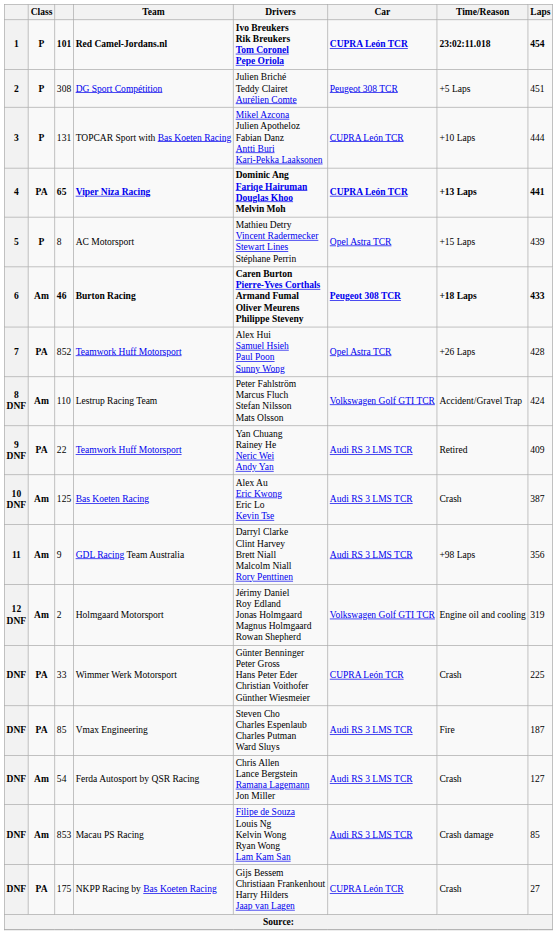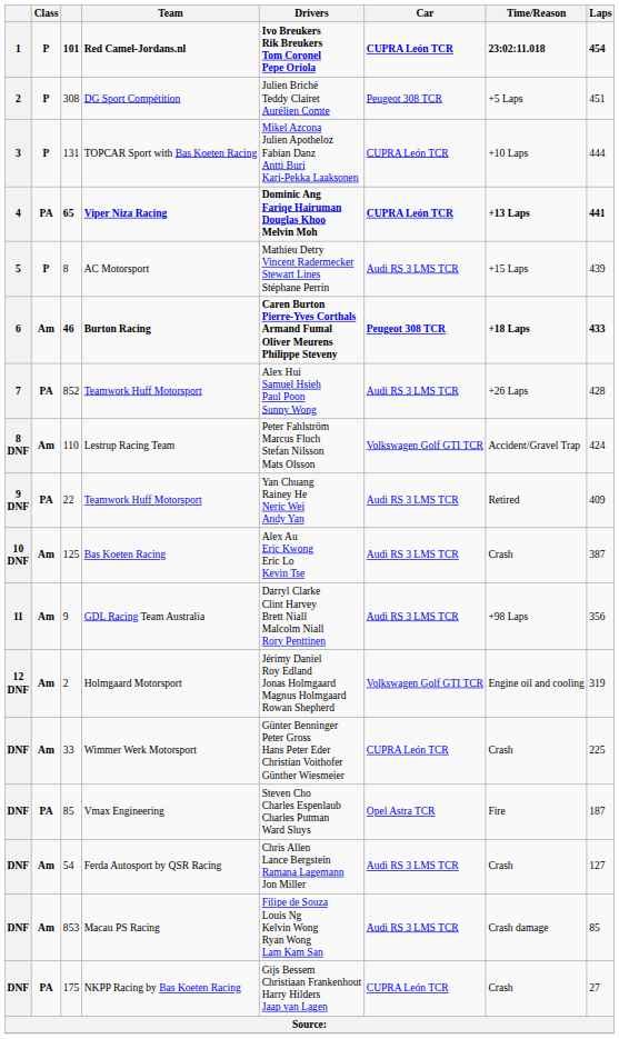AC Motorsport | Car: Opel Astra TCR -> Audi RS 3 LMS TCR
852 / Teamwork Huff Motorsport | Car: Opel Astra TCR -> Audi RS 3 LMS TCR
Wimmer Werk Motorsport | Class: PA -> Am
Vmax Engineering | Car: Audi RS 3 LMS TCR -> Opel Astra TCR
